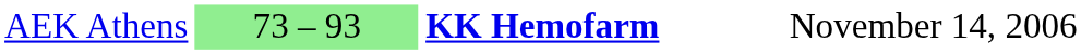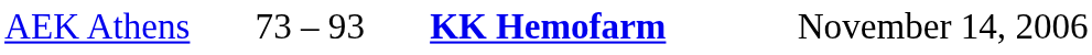AEK Athens | column 2: lightgreen background -> no background
